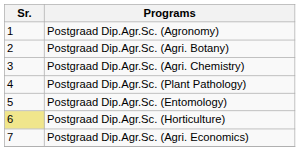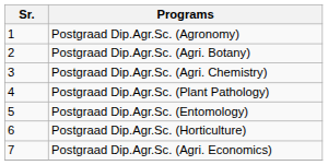Postgraad Dip.Agr.Sc. (Horticulture) | Sr.: khaki background -> no background
